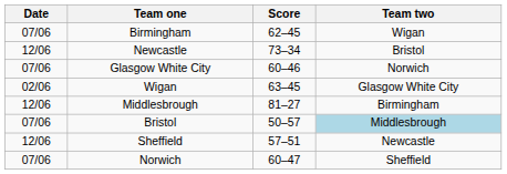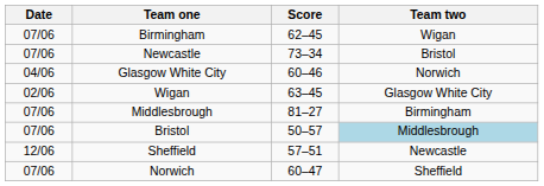row 3 | Date: 12/06 -> 07/06
row 4 | Date: 07/06 -> 04/06
row 6 | Date: 12/06 -> 07/06
